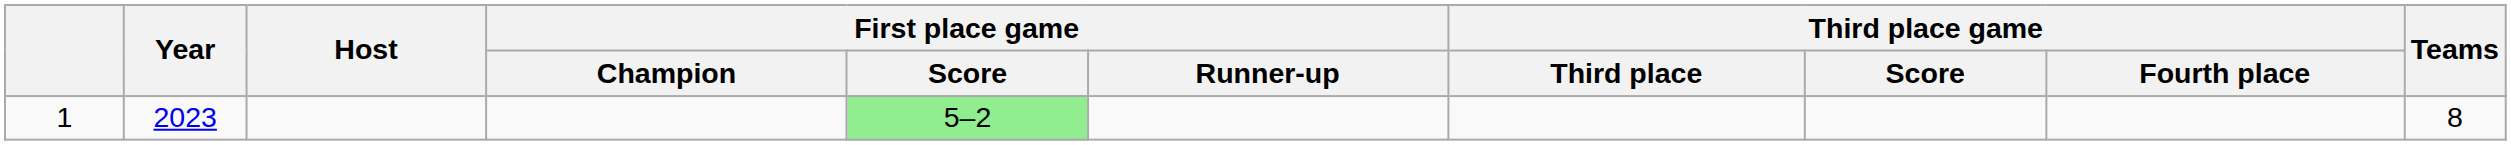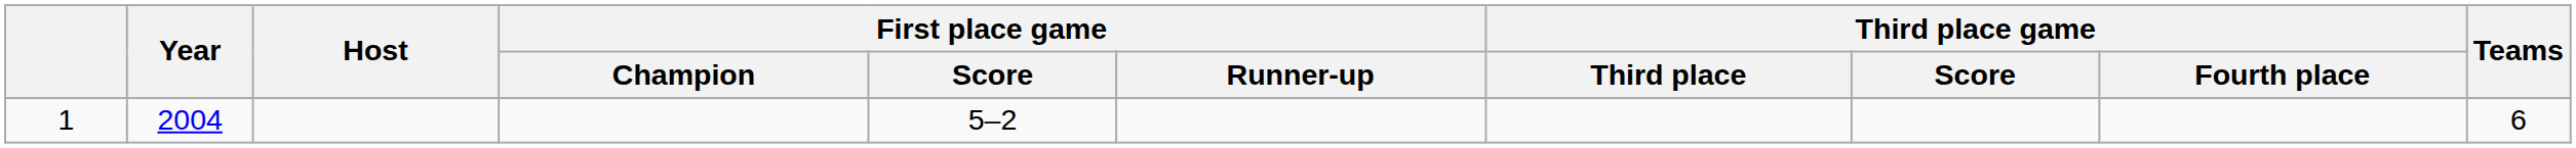1 | Year: 2023 -> 2004
1 | First place game / Score: lightgreen background -> no background
1 | Teams: 8 -> 6
